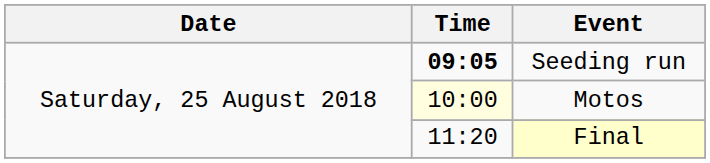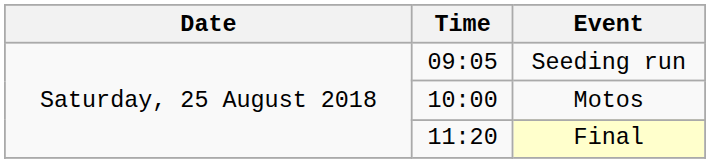Seeding run | Time: bold -> normal
Motos | Time: lightyellow background -> no background
